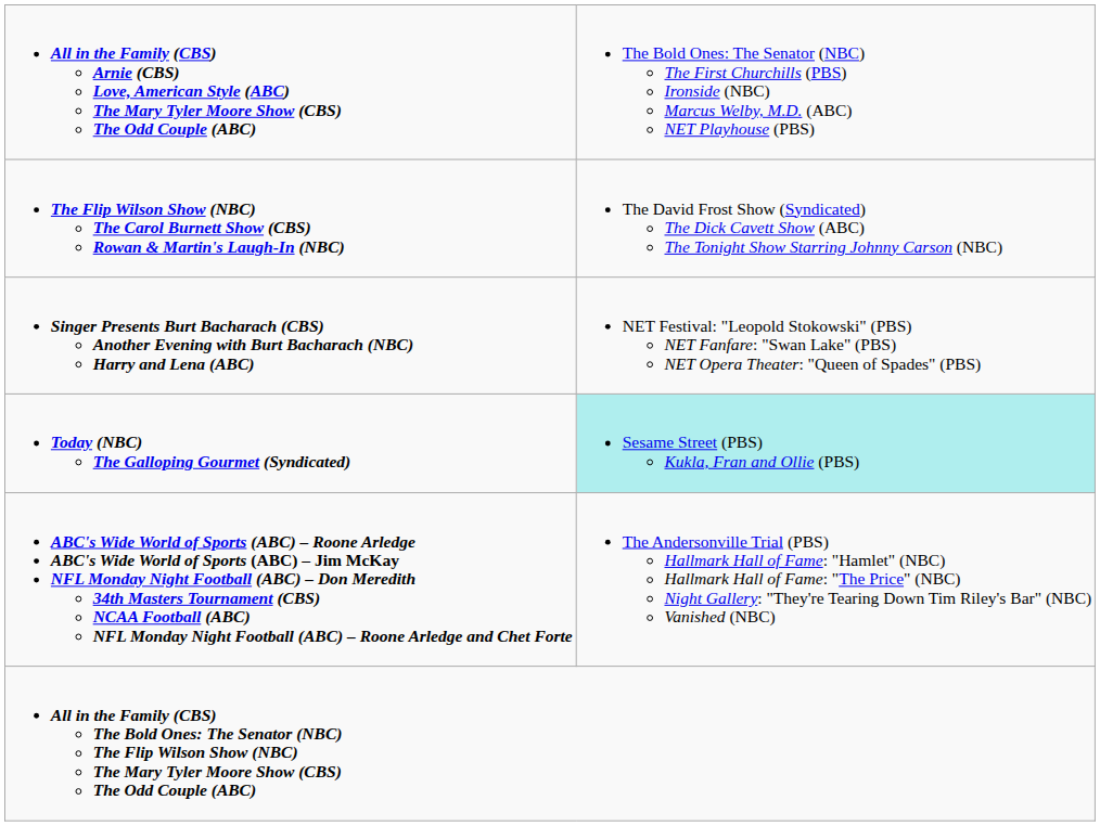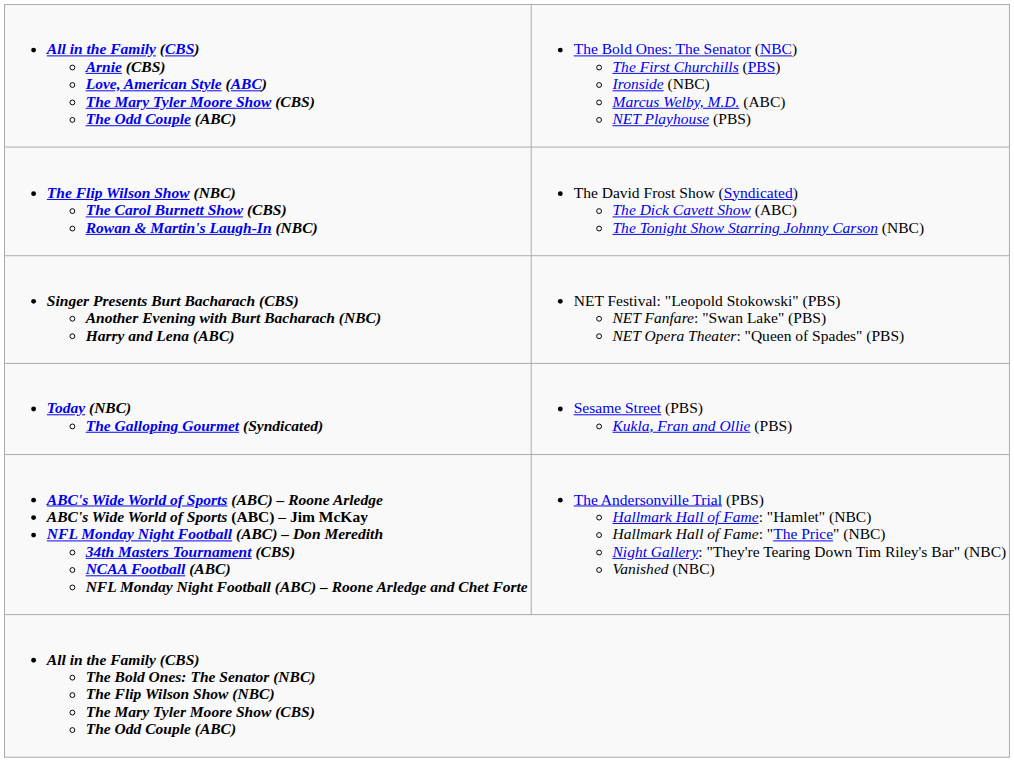Today (NBC) The Galloping Gourmet (Syndicated) | column 2: paleturquoise background -> no background
